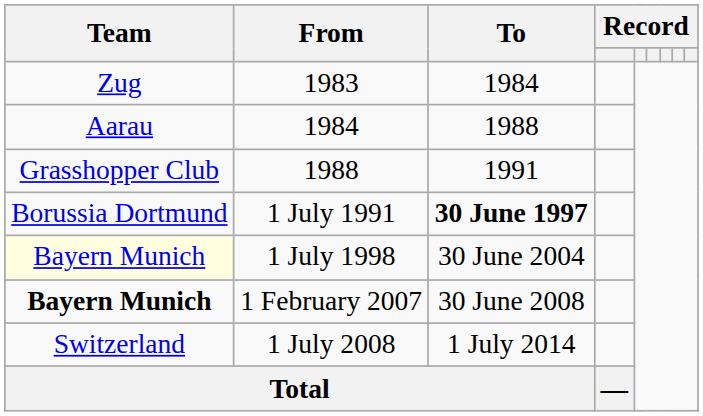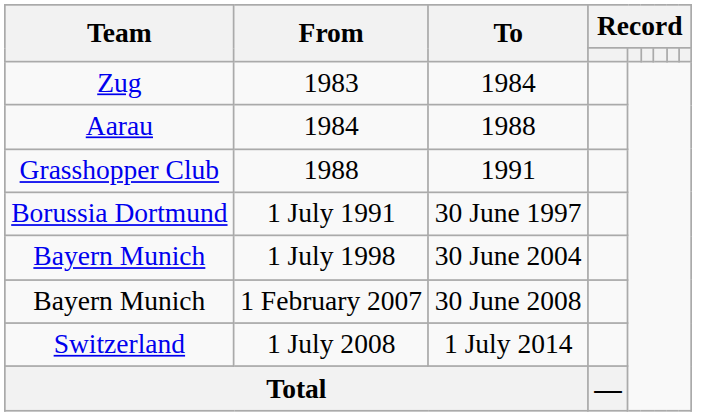1 July 1991 | To: bold -> normal
1 July 1998 | Team: lightyellow background -> no background
1 February 2007 | Team: bold -> normal
